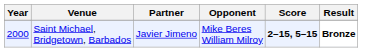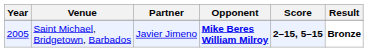Saint Michael, Bridgetown, Barbados | Year: 2000 -> 2005
Saint Michael, Bridgetown, Barbados | Opponent: normal -> bold
